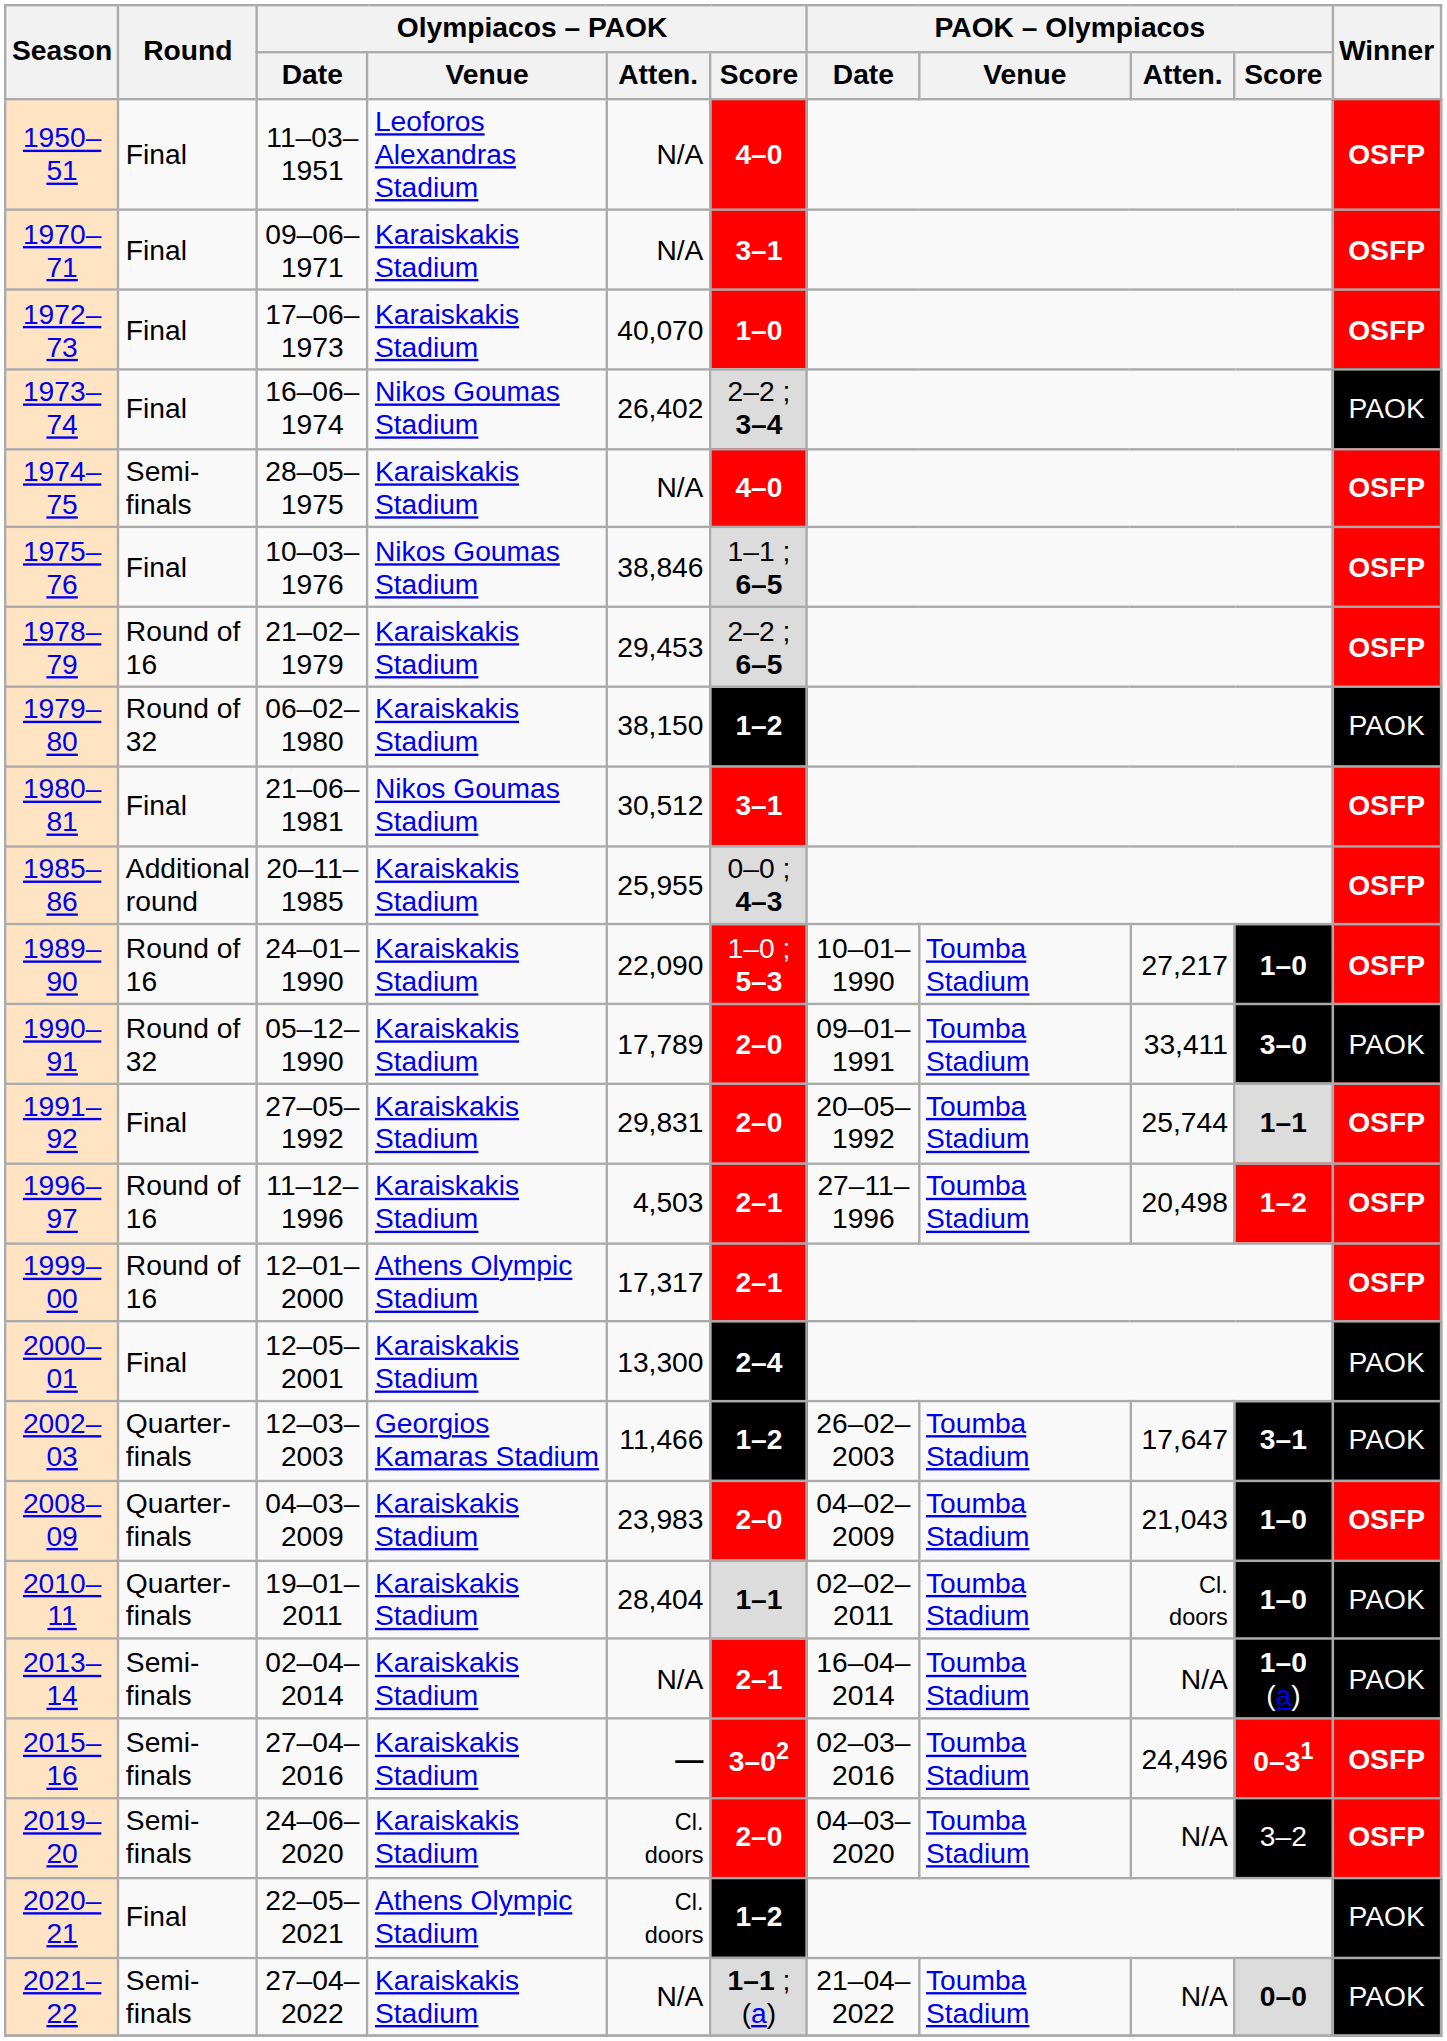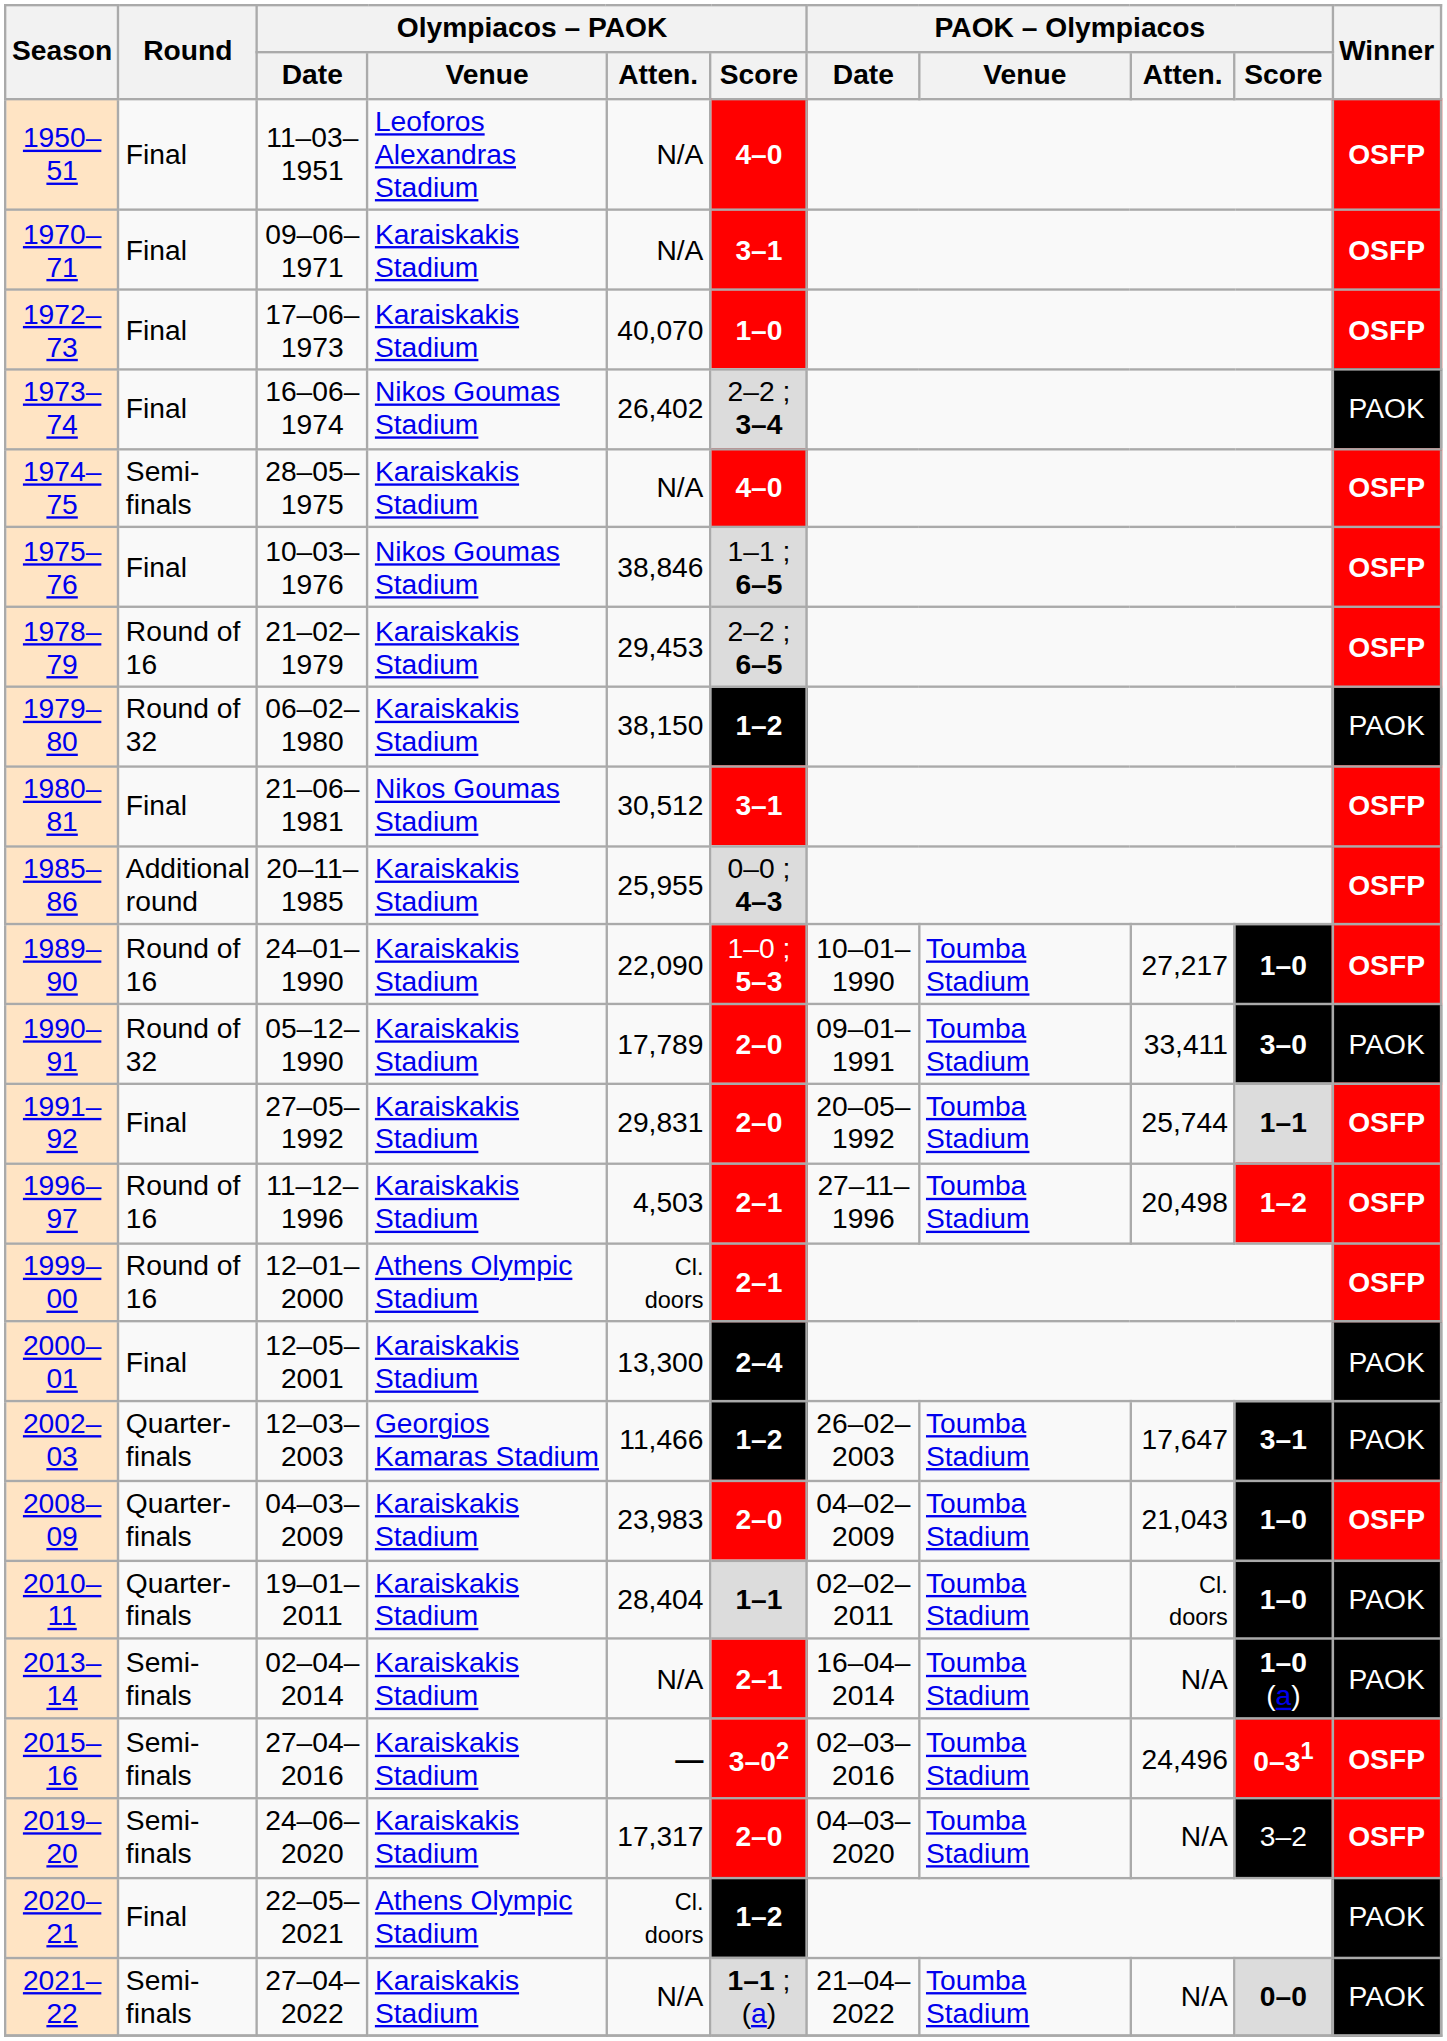1999–00 | Olympiacos – PAOK / Atten.: 17,317 -> Cl. doors
2019–20 | Olympiacos – PAOK / Atten.: Cl. doors -> 17,317
